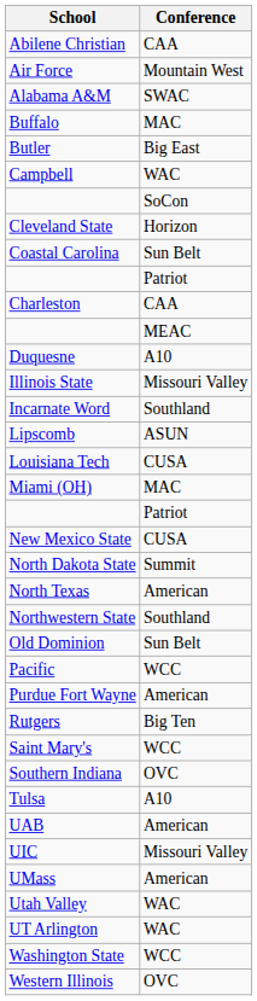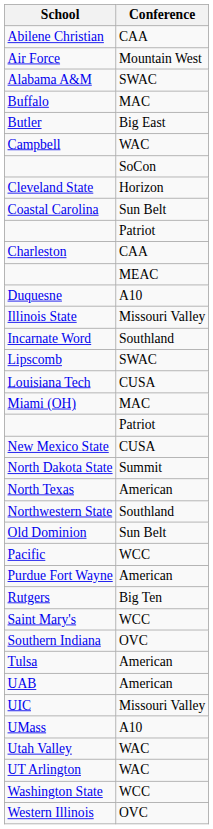row 17 | Conference: ASUN -> SWAC
row 31 | Conference: A10 -> American
row 34 | Conference: American -> A10
